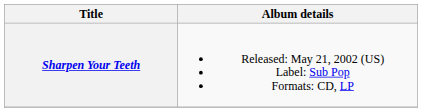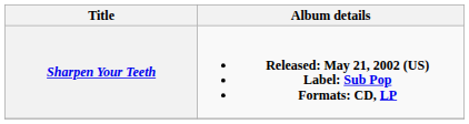Sharpen Your Teeth | Album details: normal -> bold
